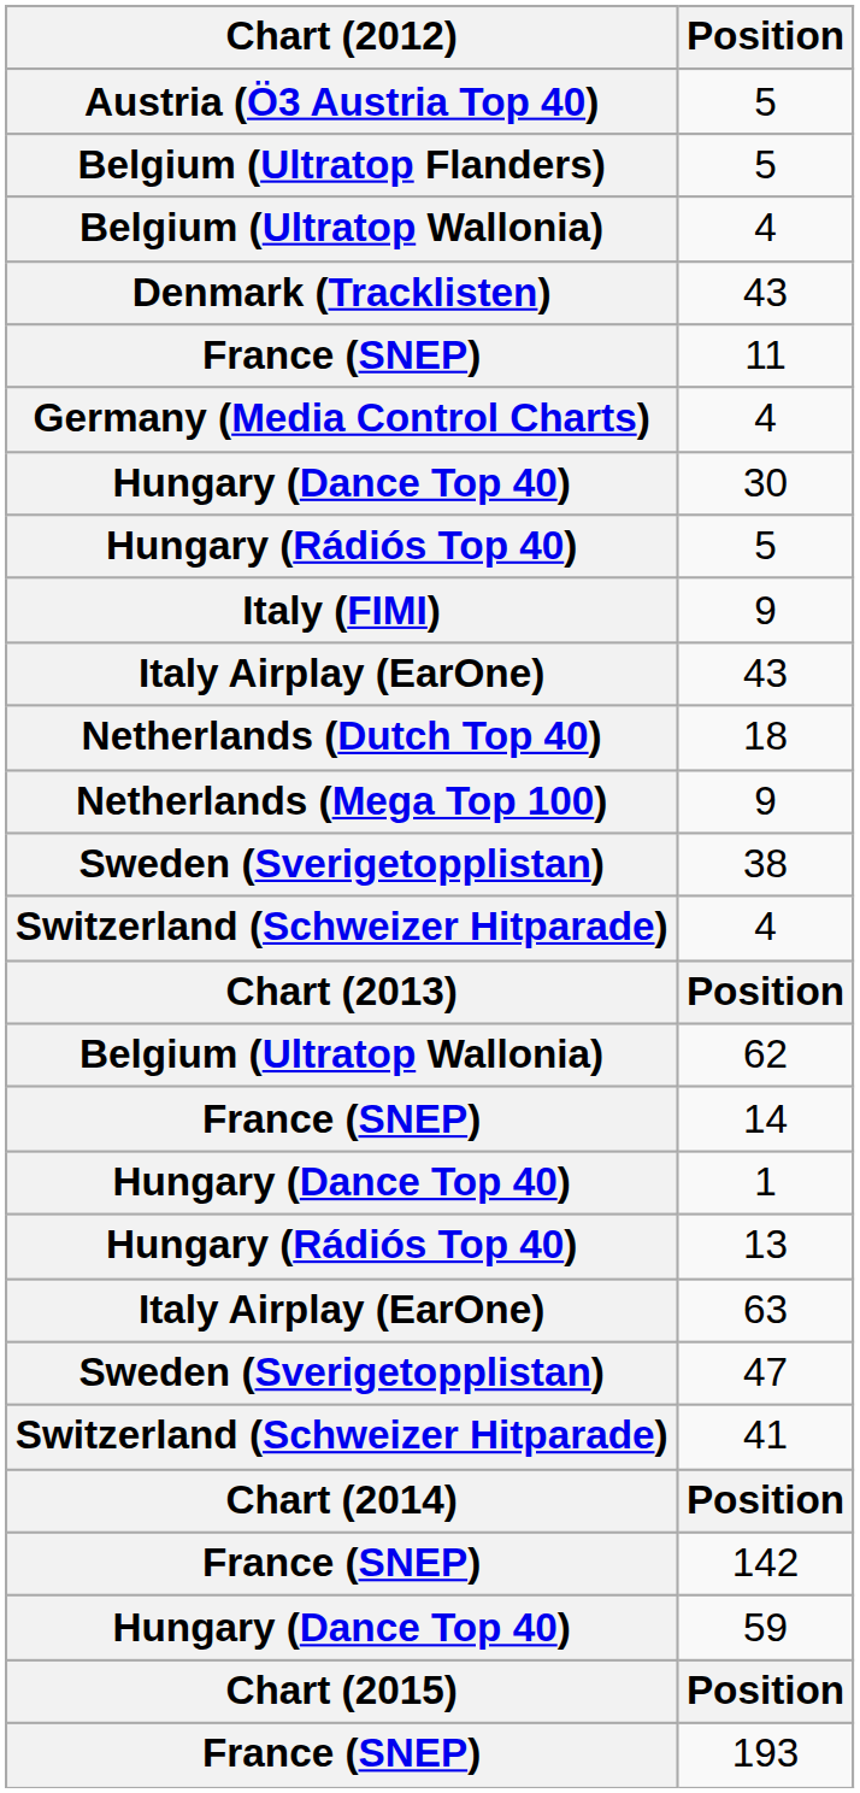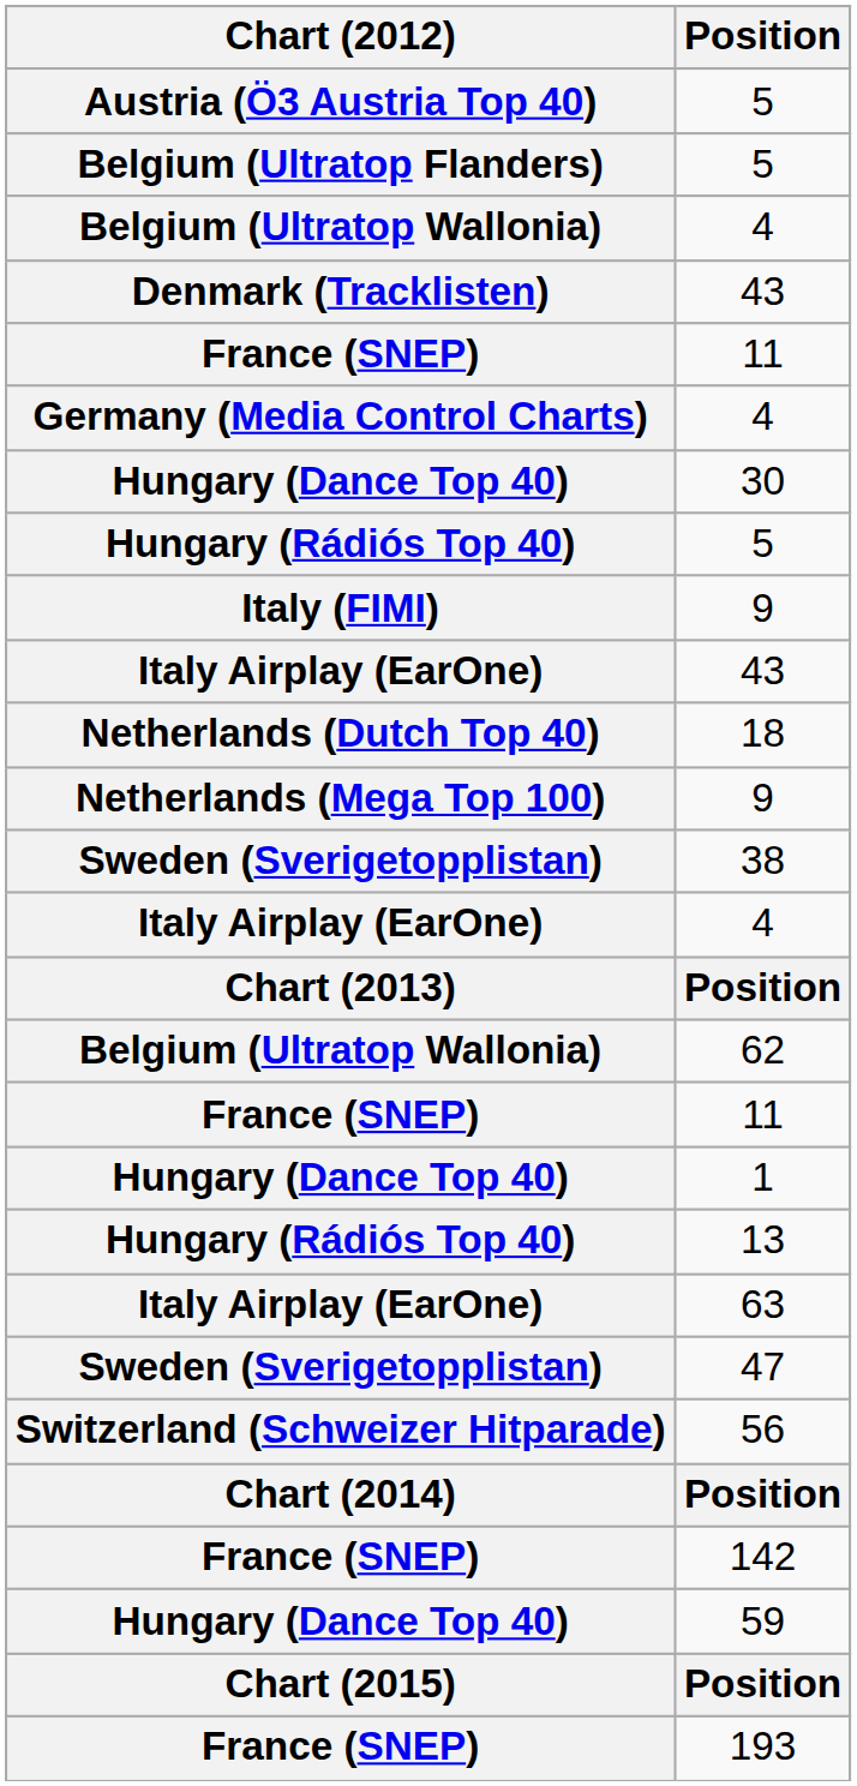row 15 | Chart (2012): Switzerland (Schweizer Hitparade) -> Italy Airplay (EarOne)
row 18 | Position: 14 -> 11
row 23 | Position: 41 -> 56
